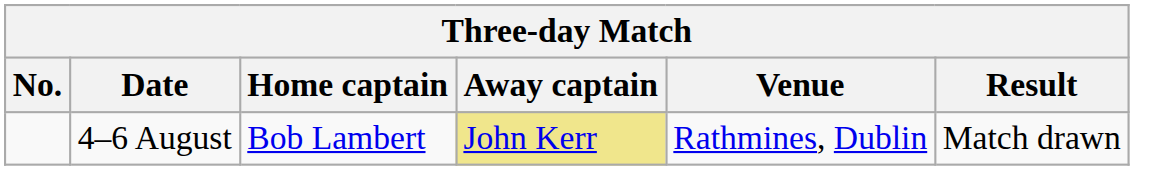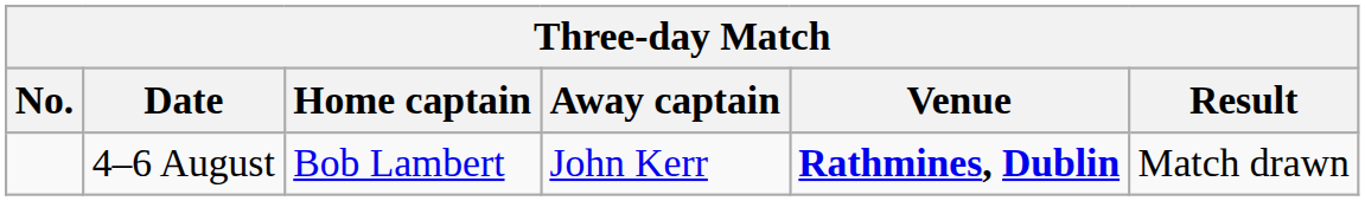4–6 August | Away captain: khaki background -> no background
4–6 August | Venue: normal -> bold
